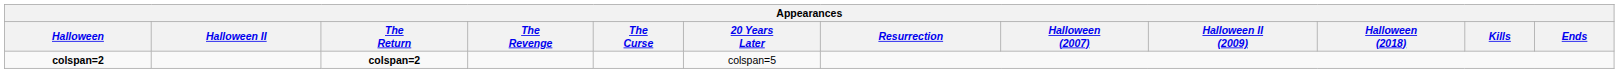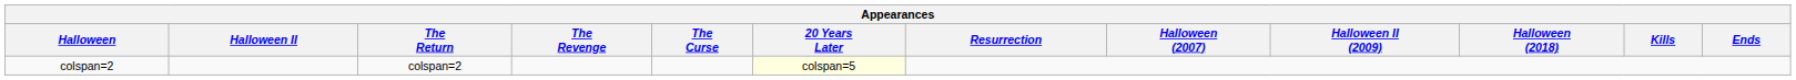row 3 | Halloween: bold -> normal
row 3 | The Return: bold -> normal
row 3 | 20 Years Later: no background -> lightyellow background
